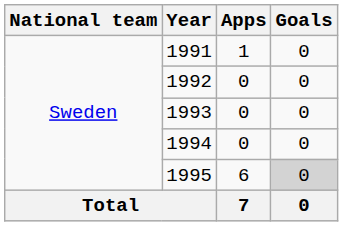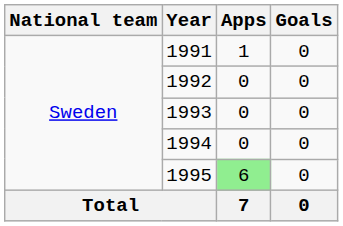1995 | Apps: no background -> lightgreen background
1995 | Goals: lightgrey background -> no background
